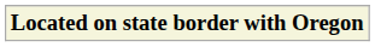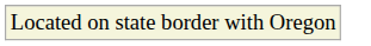row 1 | column 1: bold -> normal
